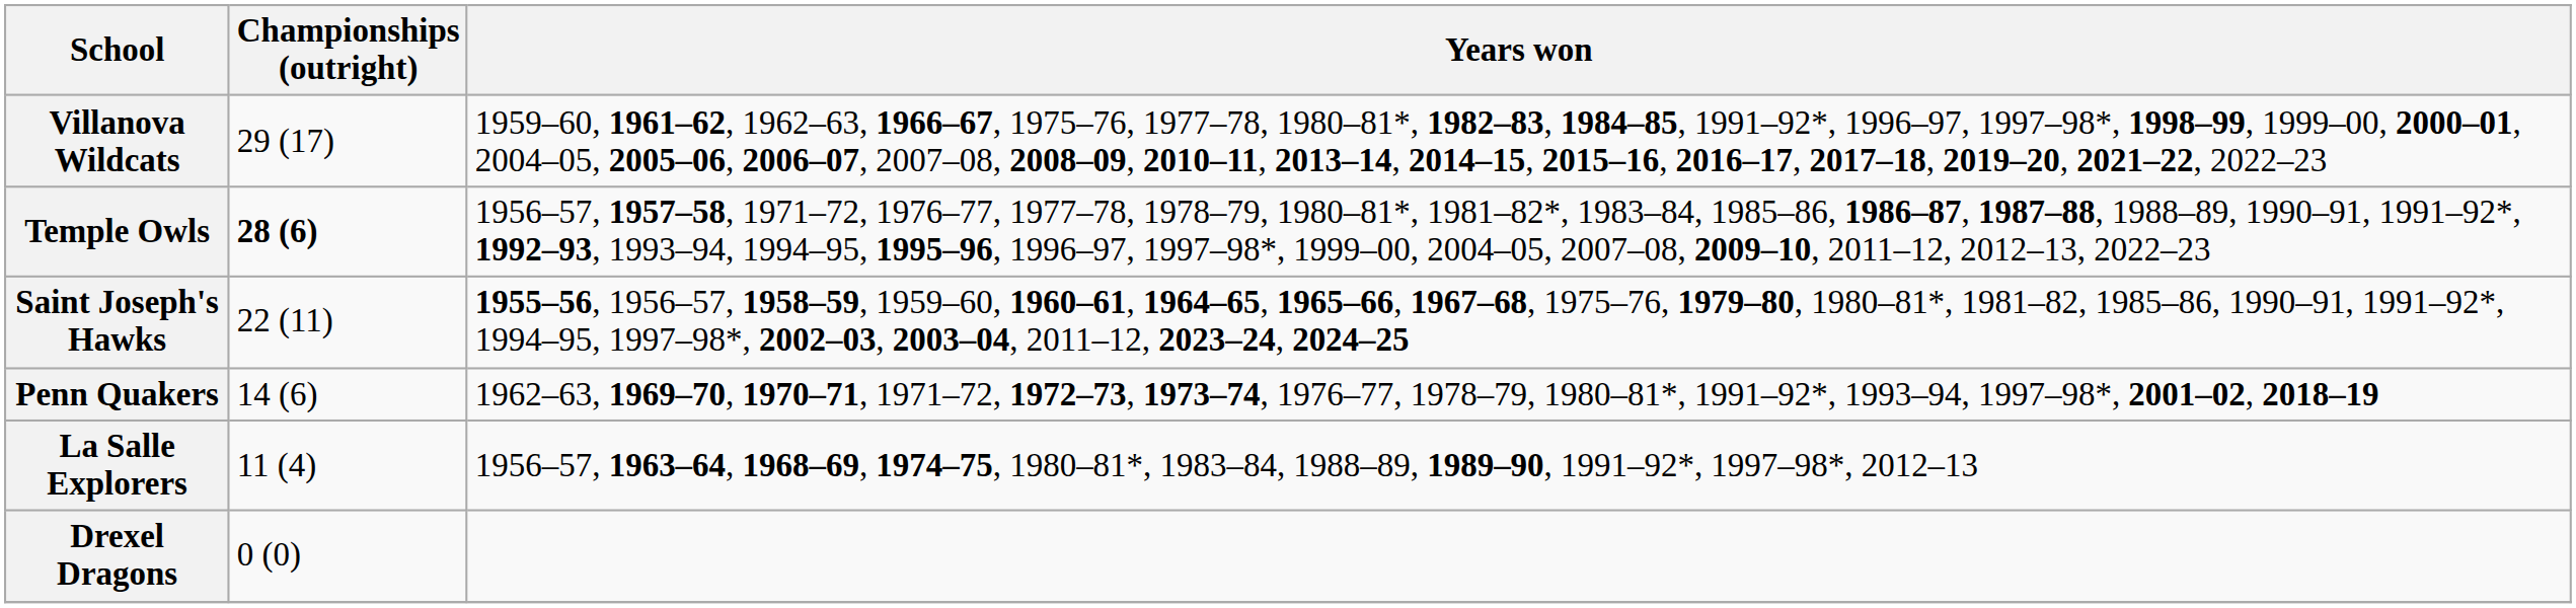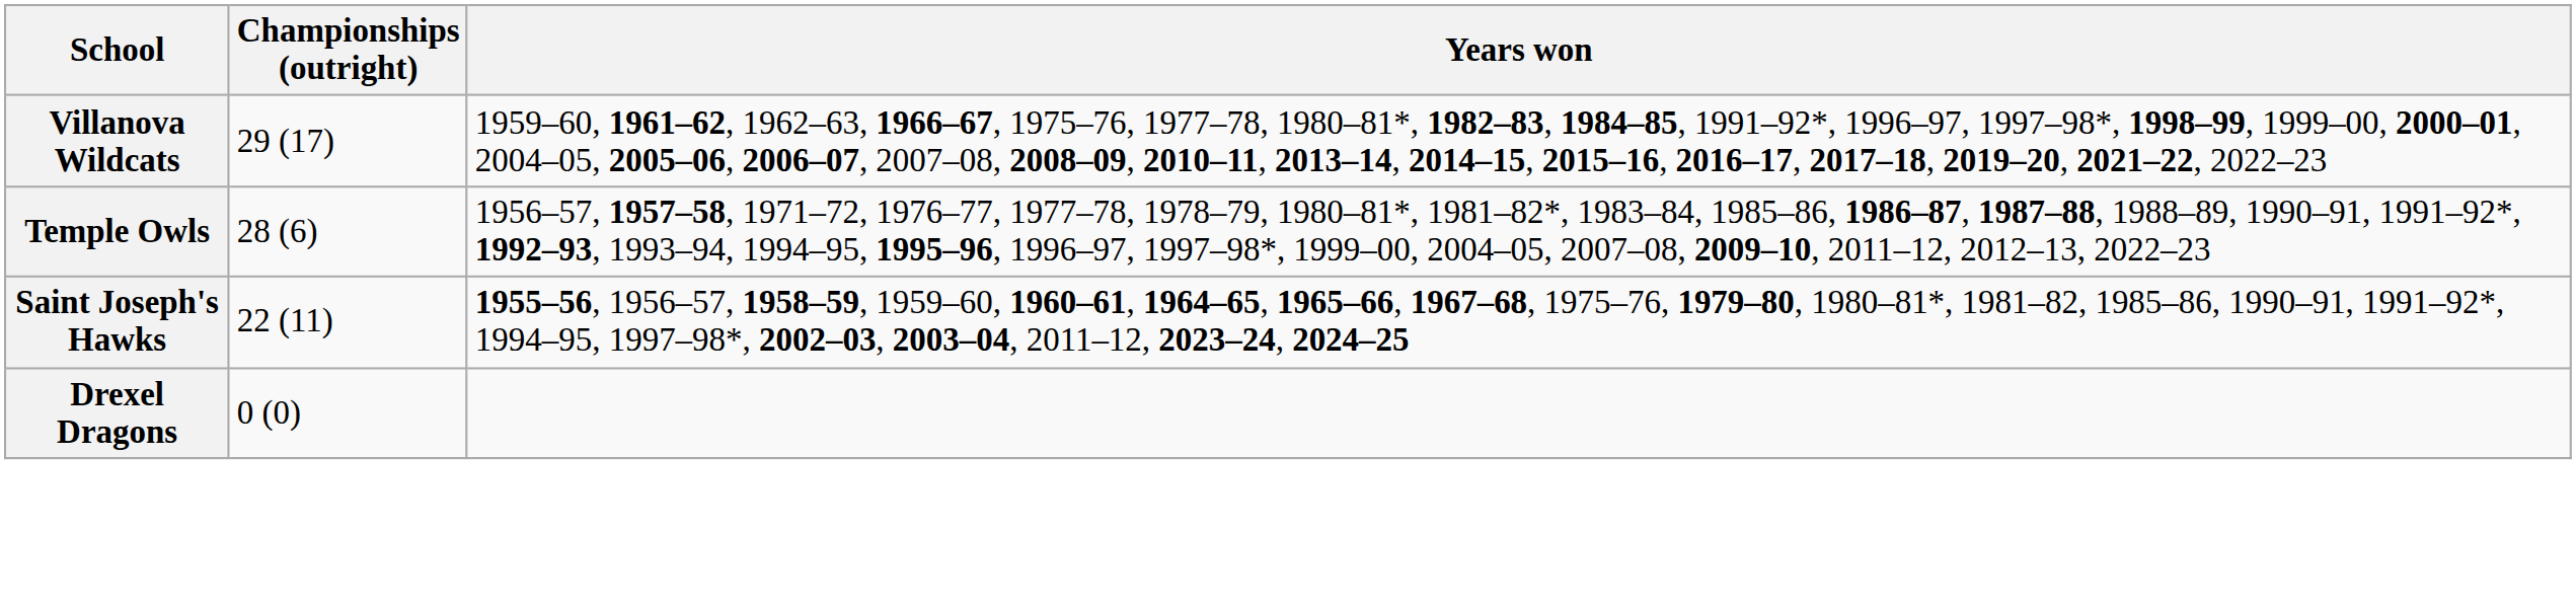Temple Owls | Championships (outright): bold -> normal
- row: Penn Quakers | 14 (6) | 1962–63, 1969–70, 1970–71, 1971–72, 1972–73, 1973–74, 1976–77, 1978–79, 1980–81*, 1991–92*, 1993–94, 1997–98*, 2001–02, 2018–19
- row: La Salle Explorers | 11 (4) | 1956–57, 1963–64, 1968–69, 1974–75, 1980–81*, 1983–84, 1988–89, 1989–90, 1991–92*, 1997–98*, 2012–13
